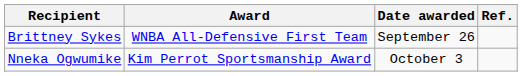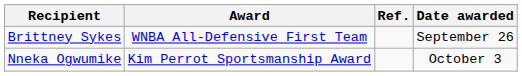columns swapped: Date awarded <-> Ref.
